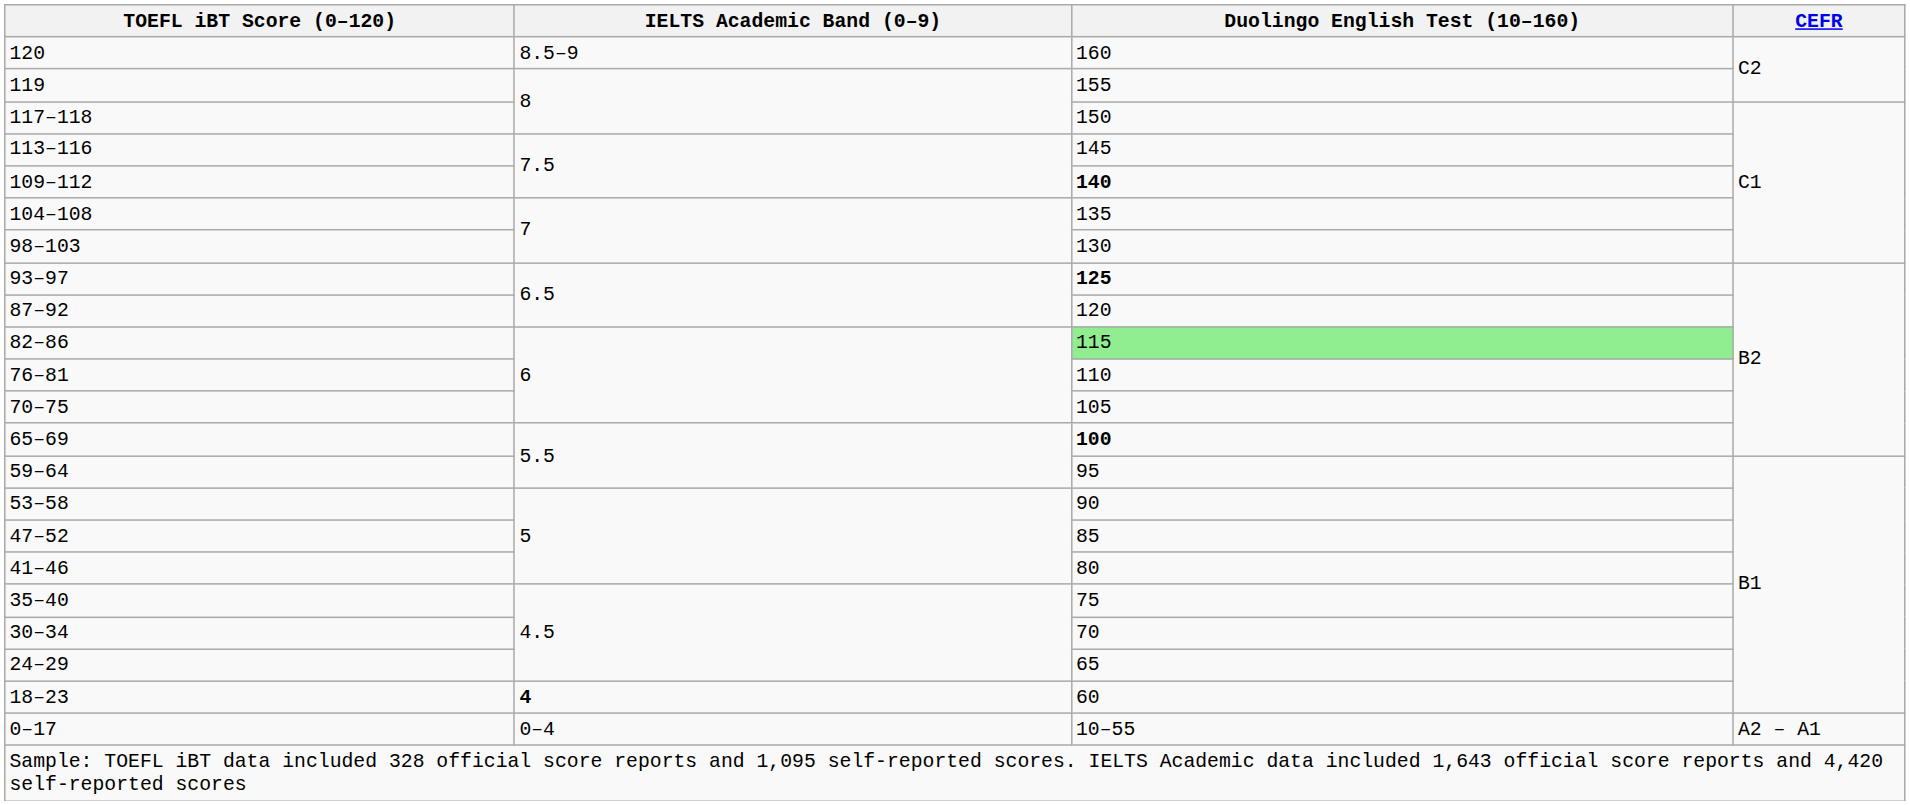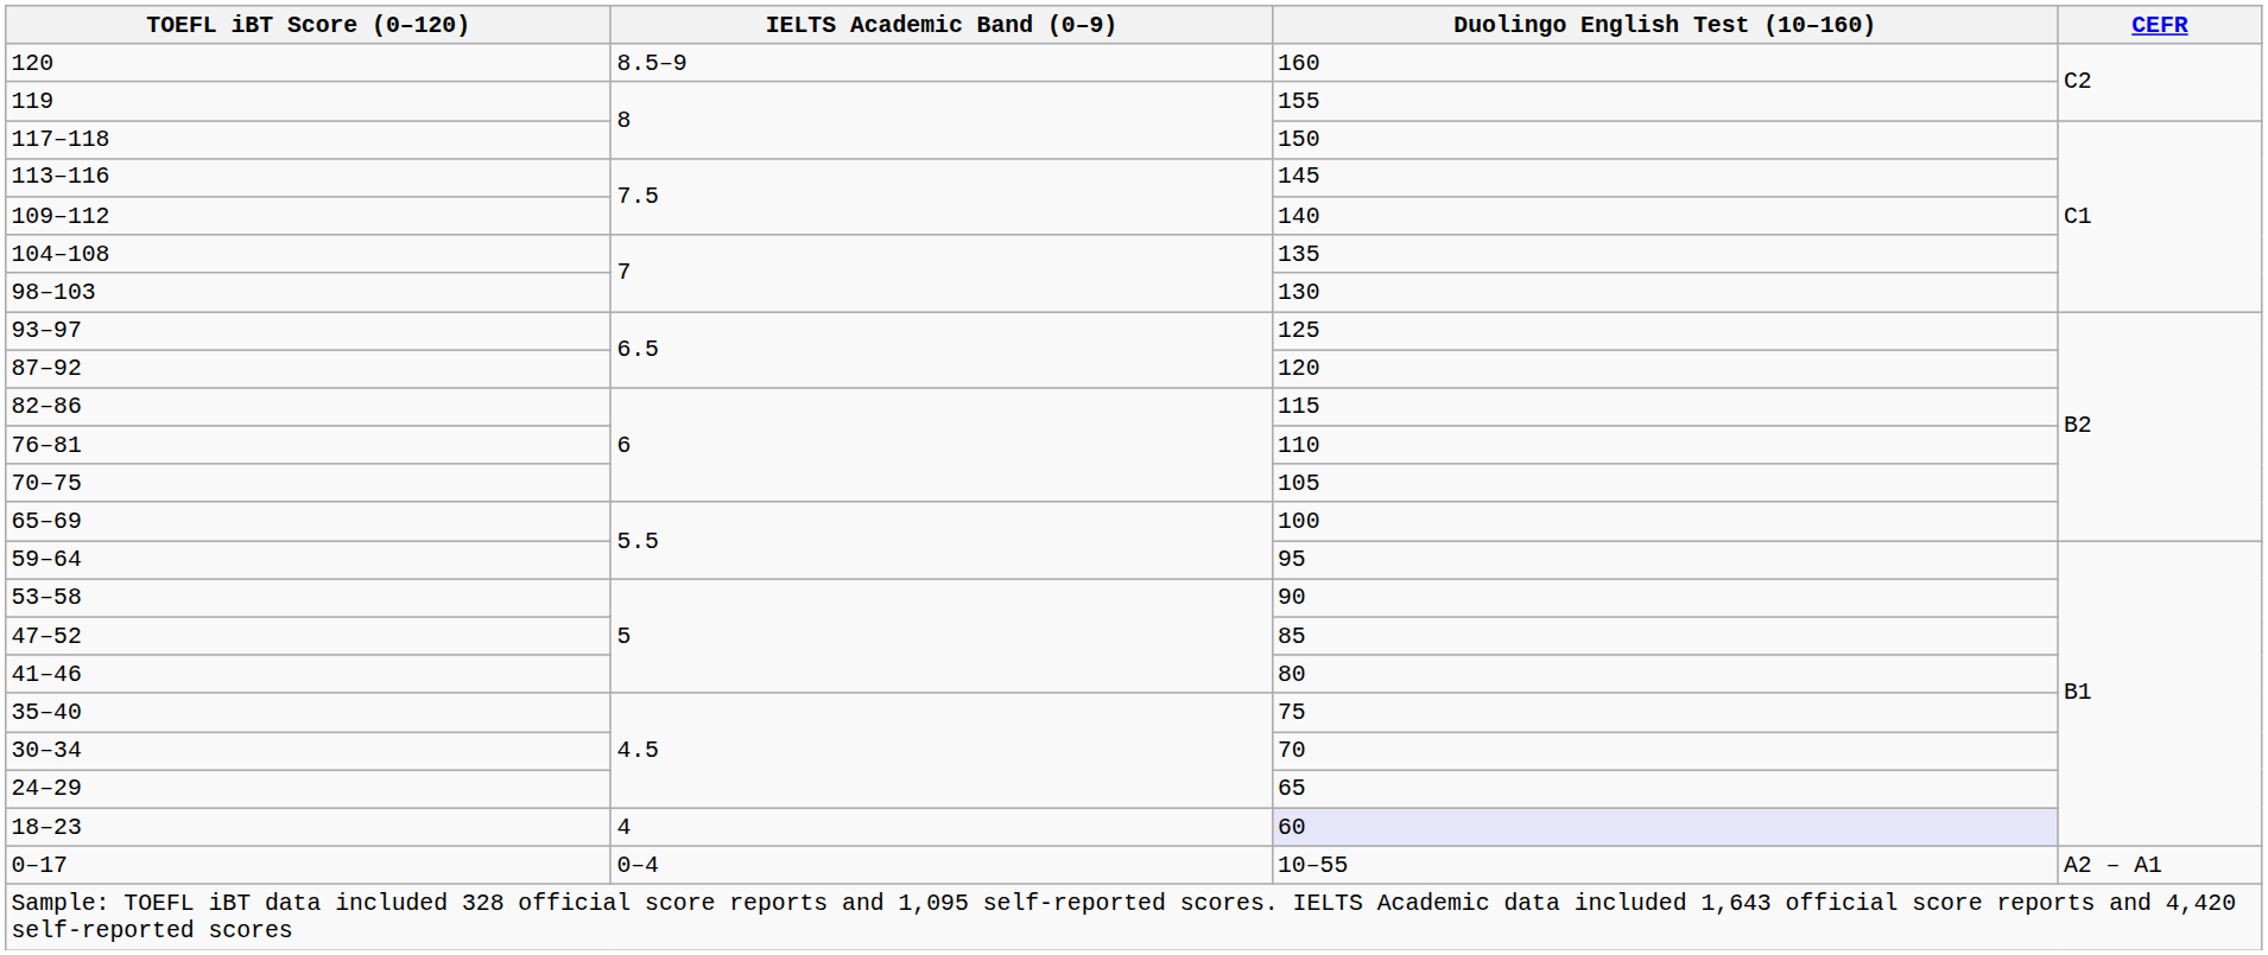109–112 | Duolingo English Test (10–160): bold -> normal
93–97 | Duolingo English Test (10–160): bold -> normal
82–86 | Duolingo English Test (10–160): lightgreen background -> no background
65–69 | Duolingo English Test (10–160): bold -> normal
18–23 | IELTS Academic Band (0–9): bold -> normal
18–23 | Duolingo English Test (10–160): no background -> lavender background
